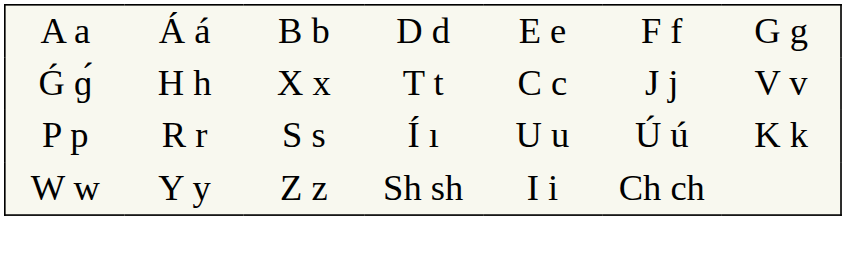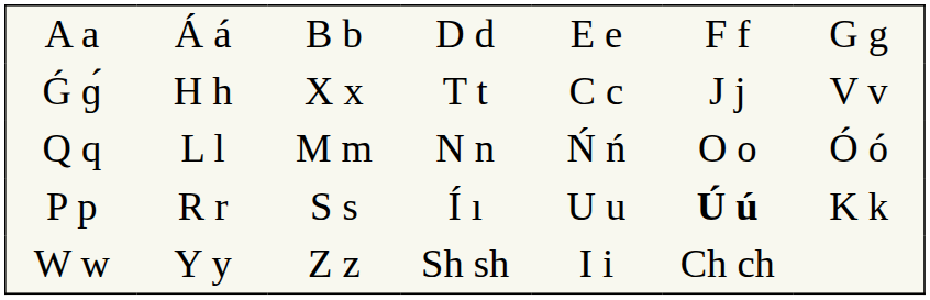+ row: Q q | L l | M m | N n | Ń ń | O o | Ó ó
P p | column 6: normal -> bold
